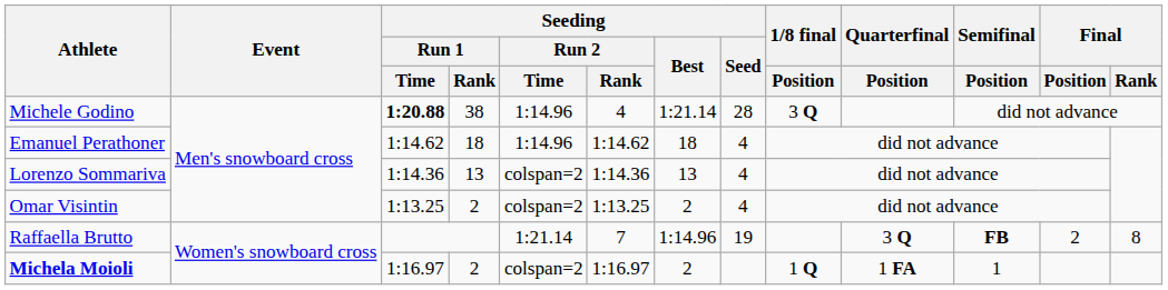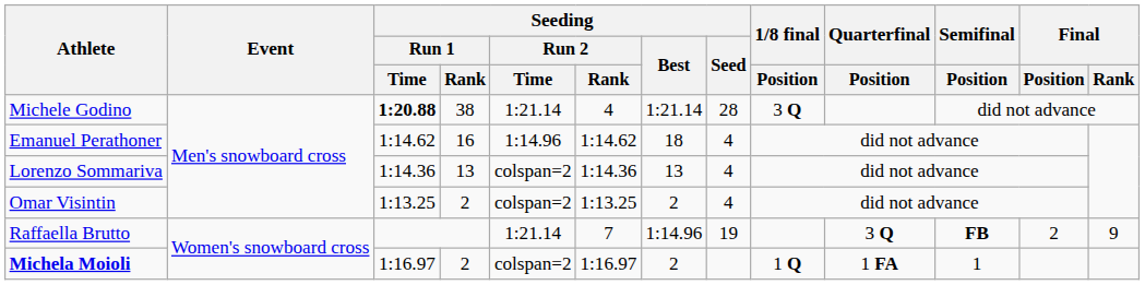Michele Godino | Seeding / Run 2 / Time: 1:14.96 -> 1:21.14
Emanuel Perathoner | Seeding / Run 1 / Rank: 18 -> 16
Raffaella Brutto | Final / Rank: 8 -> 9
